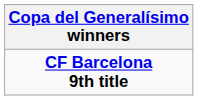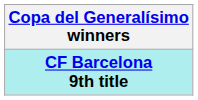row 2 | column 1: no background -> paleturquoise background
